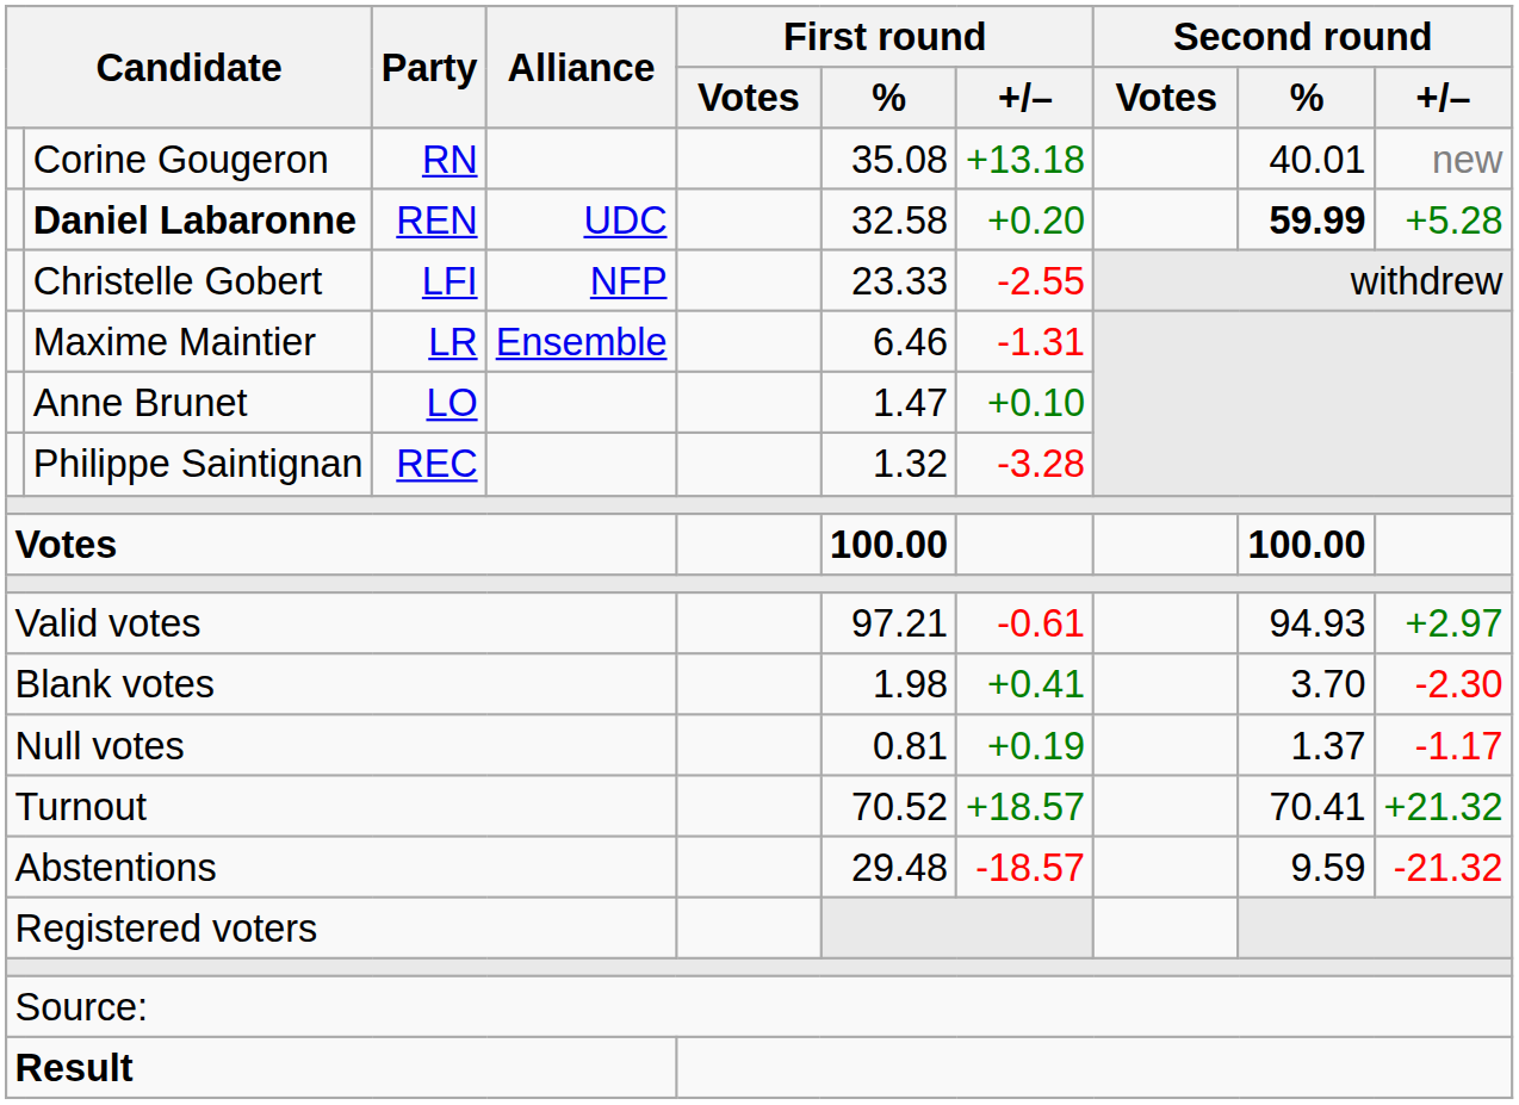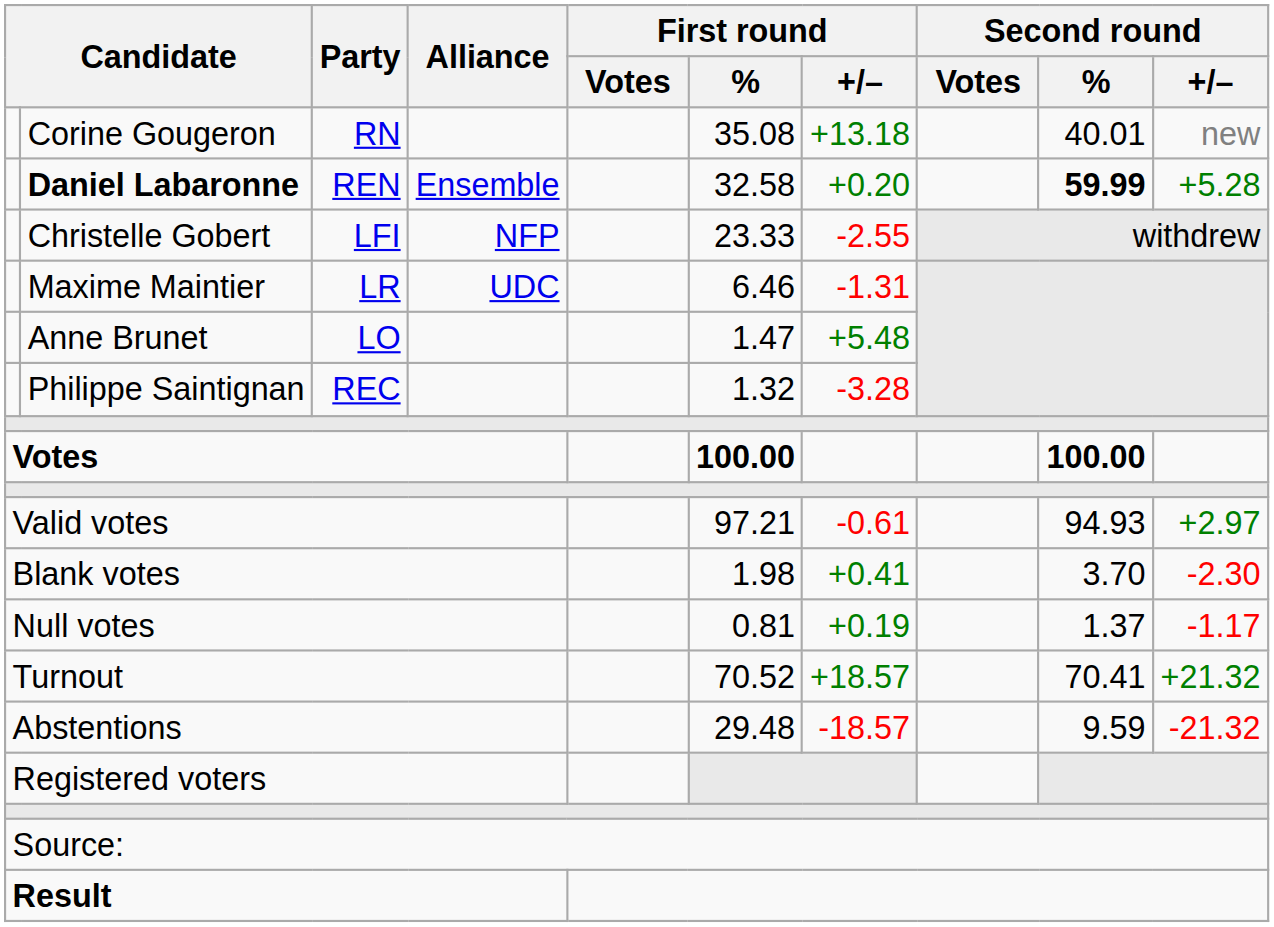Daniel Labaronne | Alliance: UDC -> Ensemble
Maxime Maintier | Alliance: Ensemble -> UDC
Anne Brunet | First round / +/–: +0.10 -> +5.48
